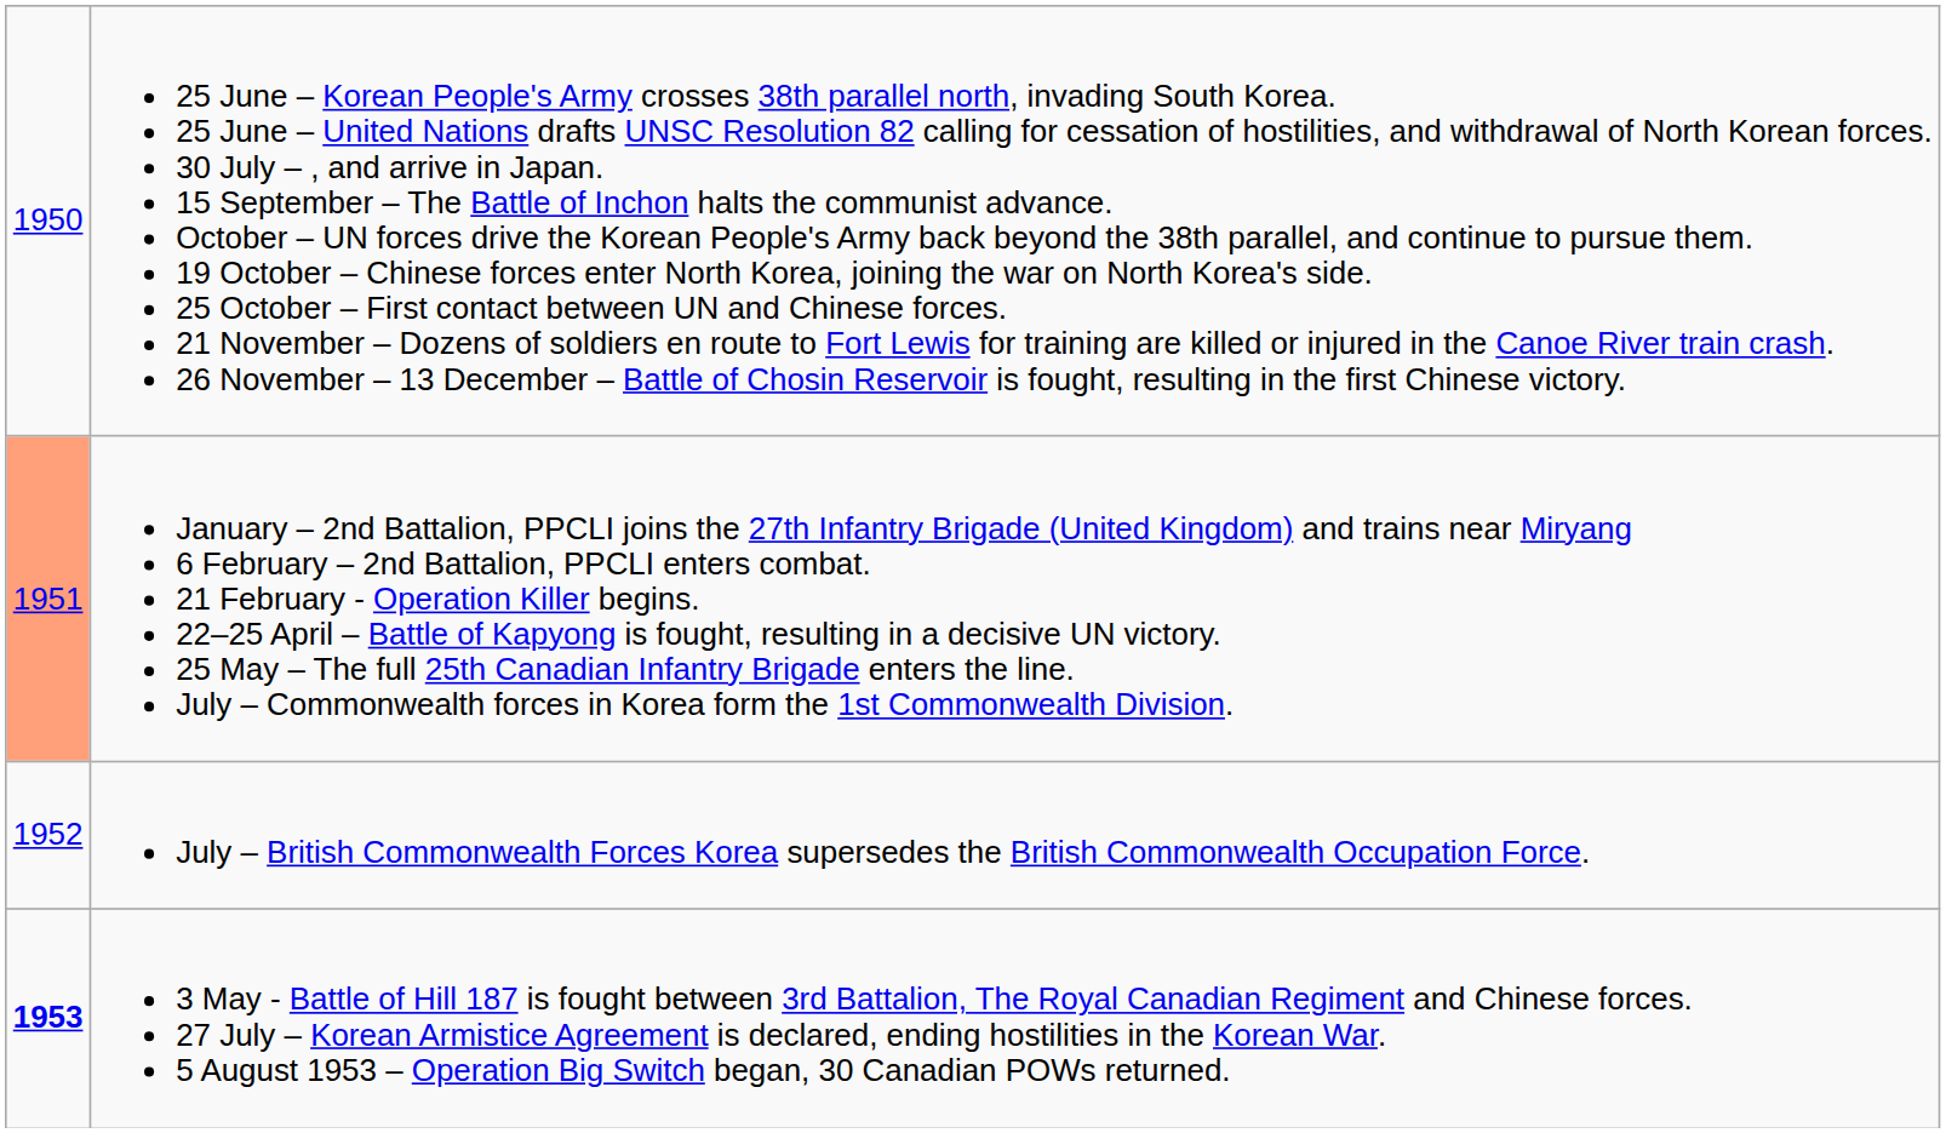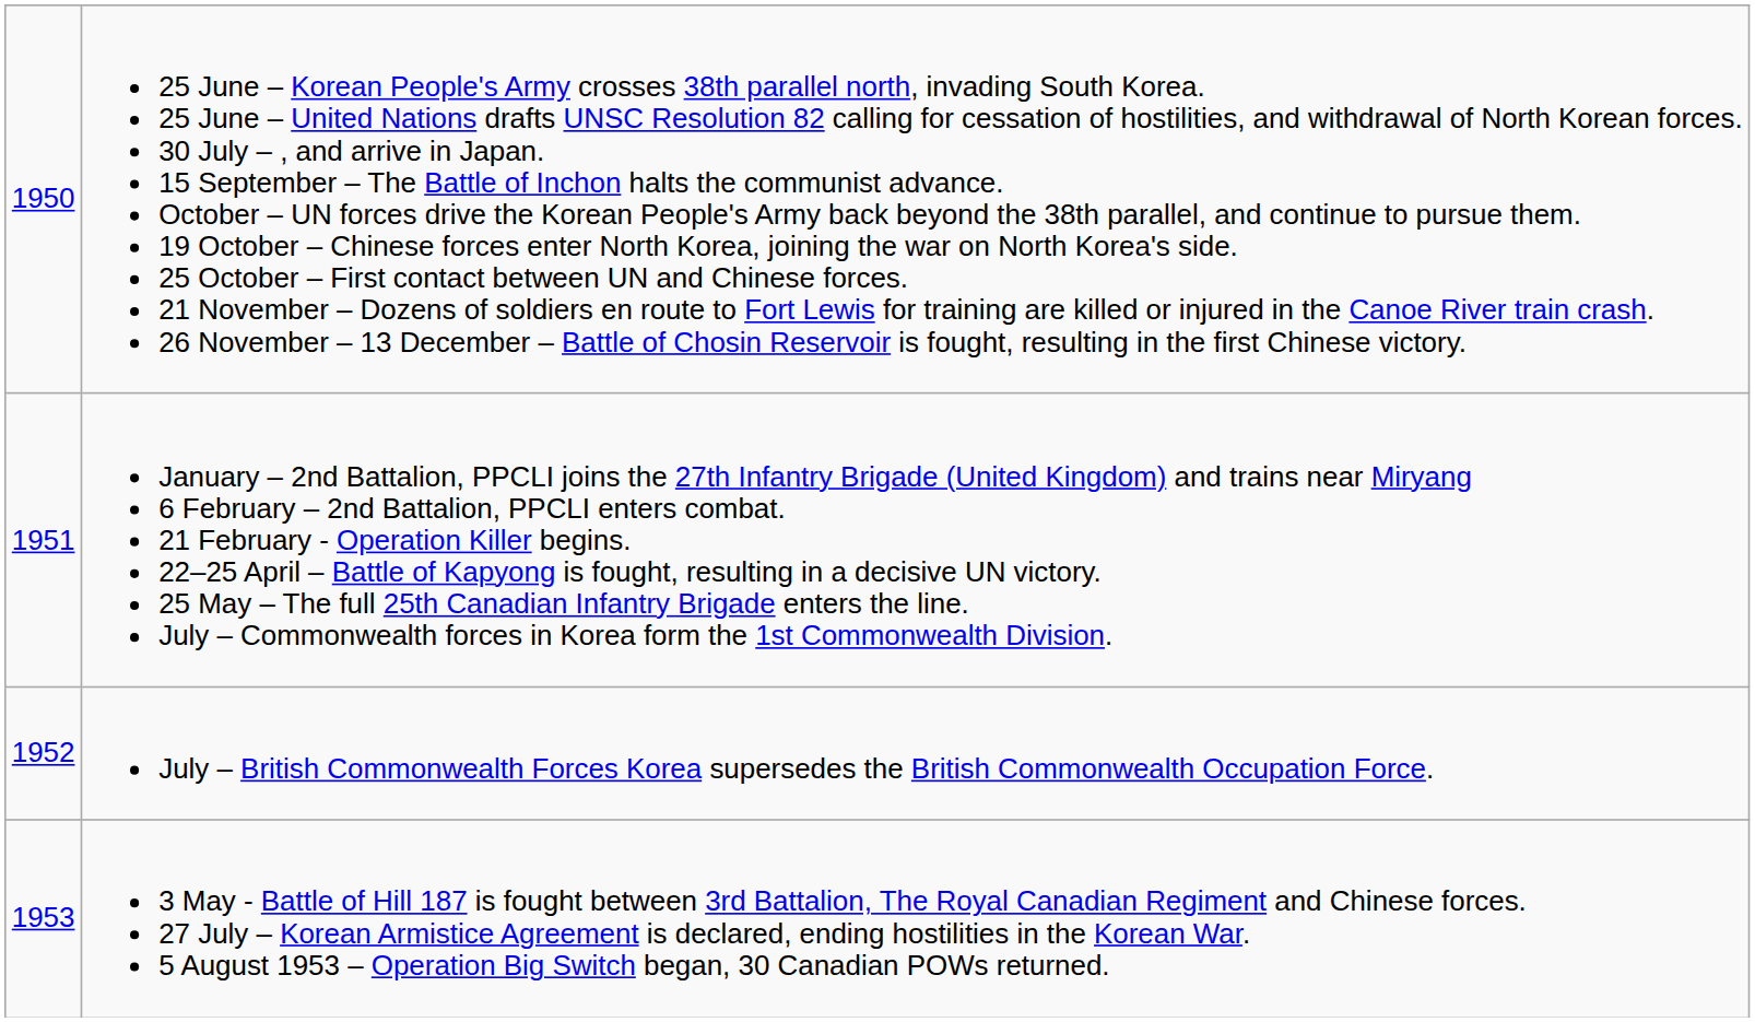row 2 | column 1: lightsalmon background -> no background
row 4 | column 1: bold -> normal
